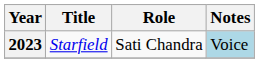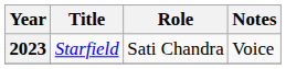2023 | Notes: lightblue background -> no background
